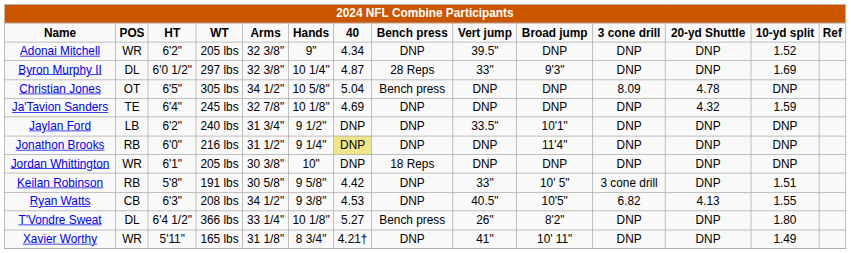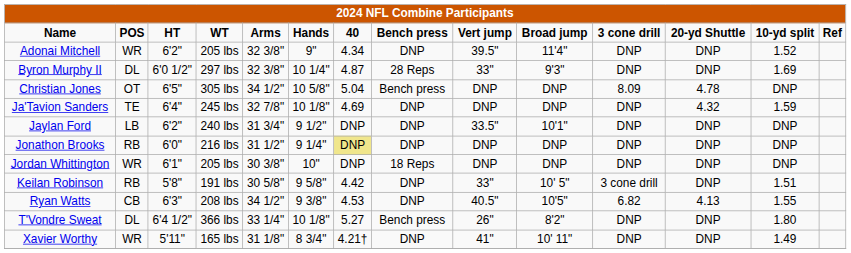Adonai Mitchell | column 10: DNP -> 11'4"
Jonathon Brooks | column 10: 11'4" -> DNP
